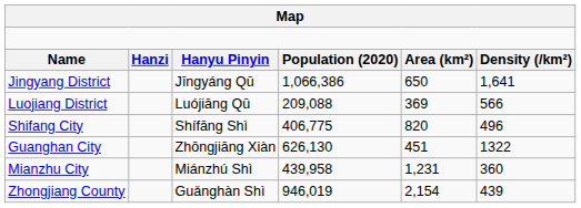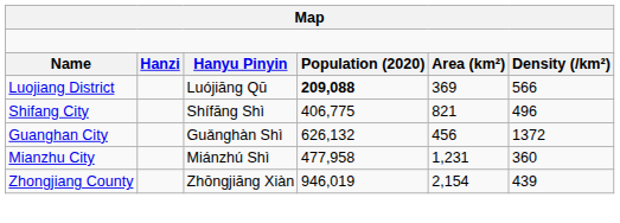- row: Jingyang District | Jīngyáng Qū | 1,066,386 | 650 | 1,641
Luojiang District | column 4: normal -> bold
Shifang City | column 5: 820 -> 821
Guanghan City | column 3: Zhōngjiāng Xiàn -> Guǎnghàn Shì
Guanghan City | column 4: 626,130 -> 626,132
Guanghan City | column 5: 451 -> 456
Guanghan City | column 6: 1322 -> 1372
Mianzhu City | column 4: 439,958 -> 477,958
Zhongjiang County | column 3: Guǎnghàn Shì -> Zhōngjiāng Xiàn
